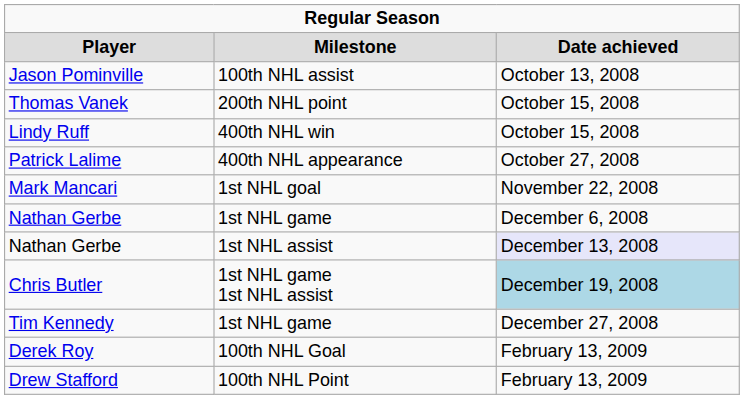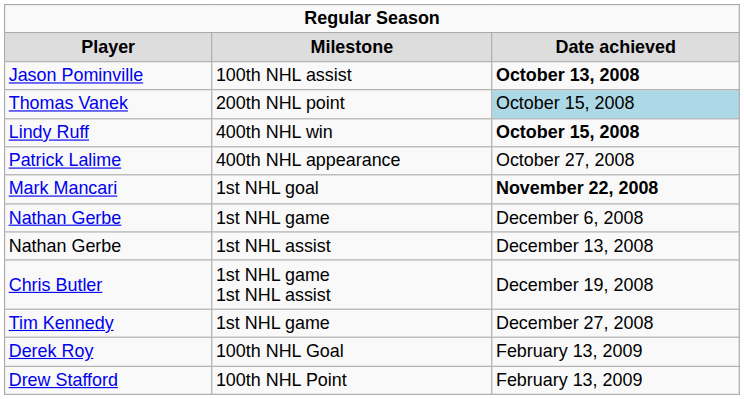Jason Pominville | column 3: normal -> bold
Thomas Vanek | column 3: no background -> lightblue background
Lindy Ruff | column 3: normal -> bold
Mark Mancari | column 3: normal -> bold
Nathan Gerbe / 1st NHL assist | column 3: lavender background -> no background
Chris Butler | column 3: lightblue background -> no background
